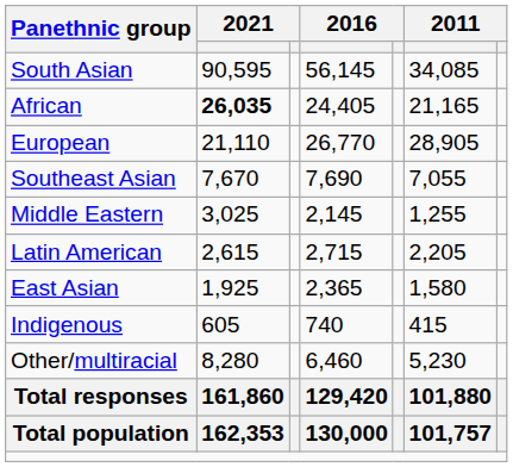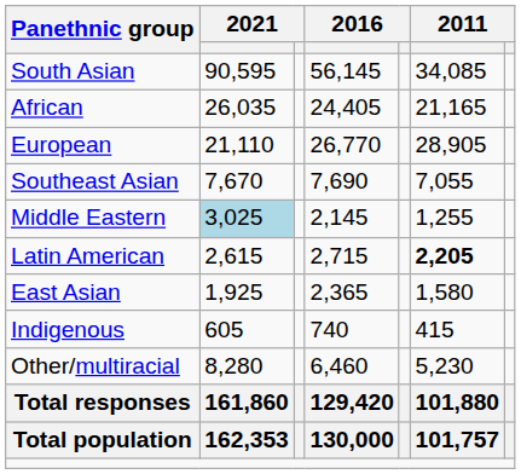African | column 2: bold -> normal
Middle Eastern | column 2: no background -> lightblue background
Latin American | column 6: normal -> bold
